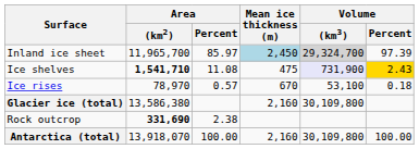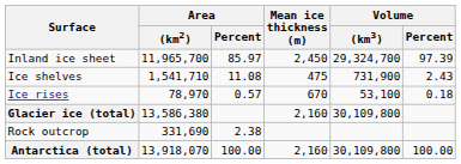Inland ice sheet | Mean ice thickness (m): lightblue background -> no background
Inland ice sheet | Volume / (km3): lightgrey background -> no background
Ice shelves | Area / (km2): bold -> normal
Ice shelves | Volume / (km3): lavender background -> no background
Ice shelves | Volume / Percent: gold background -> no background
Rock outcrop | Area / (km2): bold -> normal
